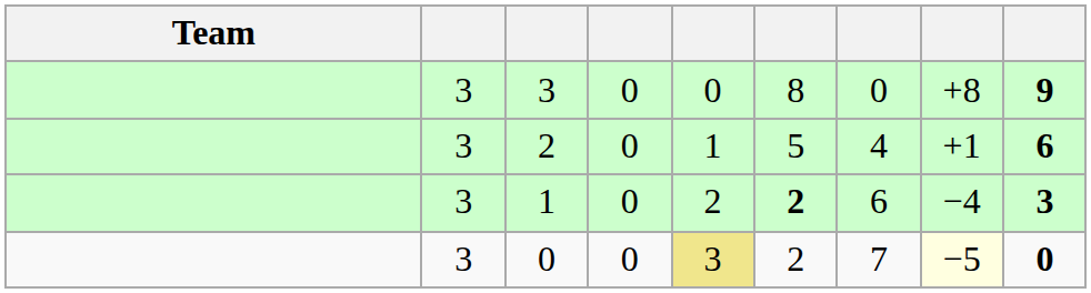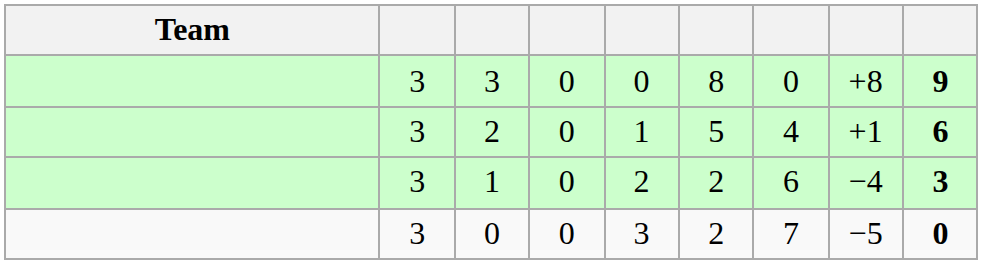row 4 | column 6: bold -> normal
row 5 | column 5: khaki background -> no background
row 5 | column 8: lightyellow background -> no background
